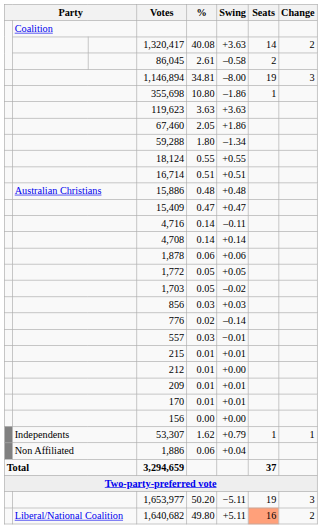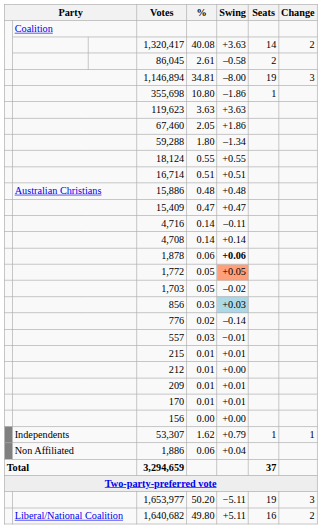1,878 | Swing: normal -> bold
1,772 | Swing: no background -> lightsalmon background
856 | Swing: no background -> lightblue background
1,640,682 | Seats: lightsalmon background -> no background
